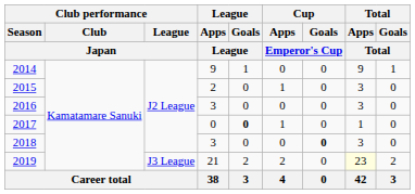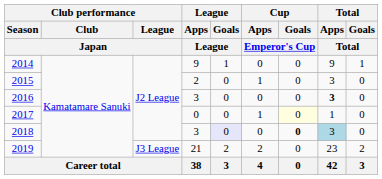2016 | Total / Apps / Total: normal -> bold
2017 | League / Goals / League: bold -> normal
2017 | Cup / Goals / Emperor's Cup: no background -> lightyellow background
2018 | League / Goals / League: no background -> lavender background
2018 | Total / Apps / Total: no background -> lightblue background
2019 | Total / Apps / Total: lightyellow background -> no background
